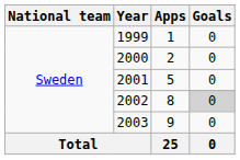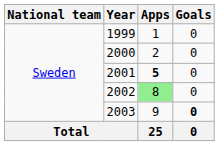2001 | Apps: normal -> bold
2002 | Apps: no background -> lightgreen background
2002 | Goals: lightgrey background -> no background
2003 | Goals: normal -> bold
